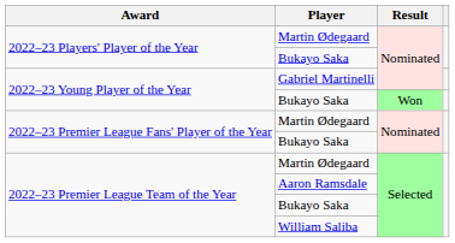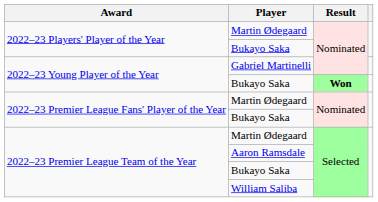2022–23 Young Player of the Year / Bukayo Saka | Result: normal -> bold
